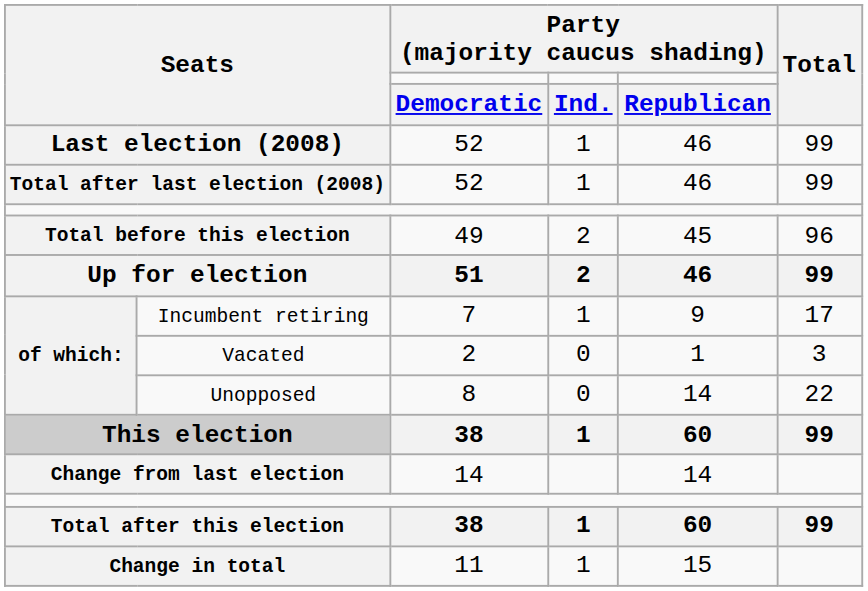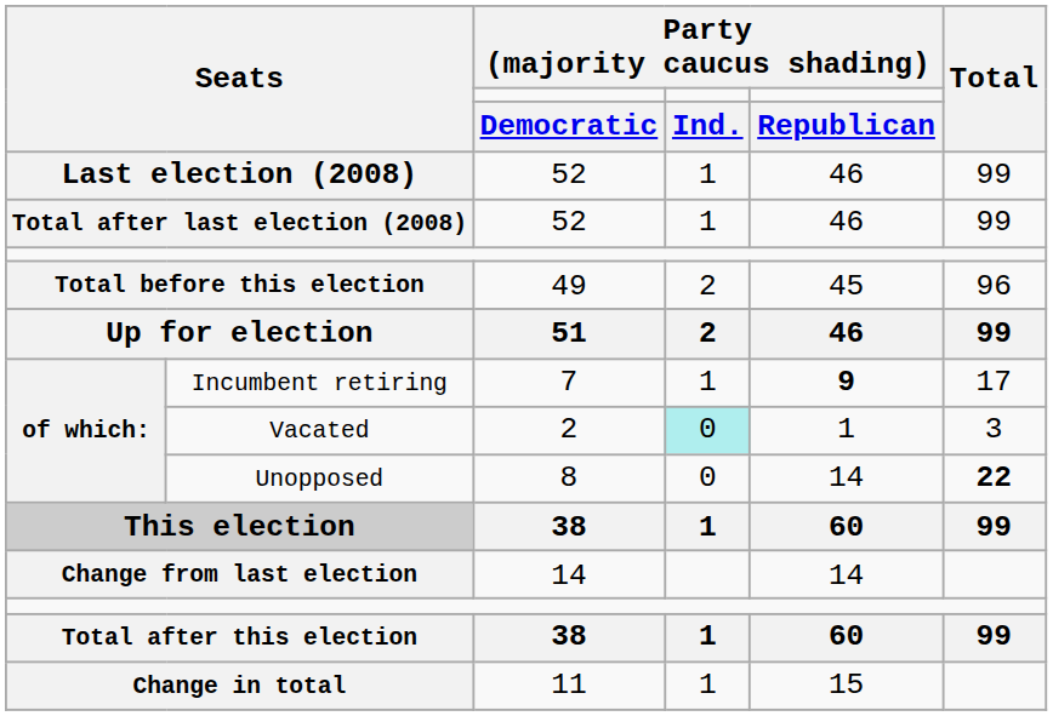Incumbent retiring | column 5: normal -> bold
Vacated | column 4: no background -> paleturquoise background
Unopposed | Total: normal -> bold
